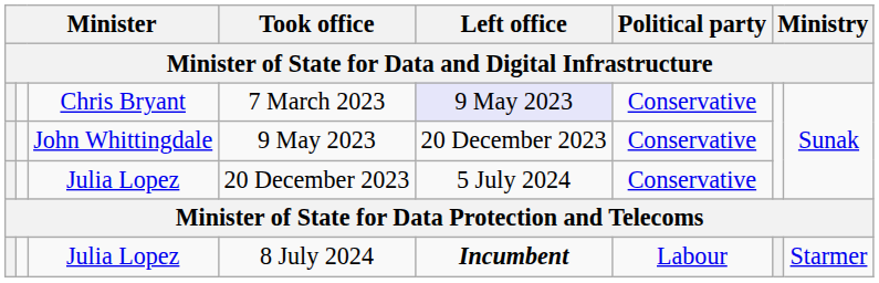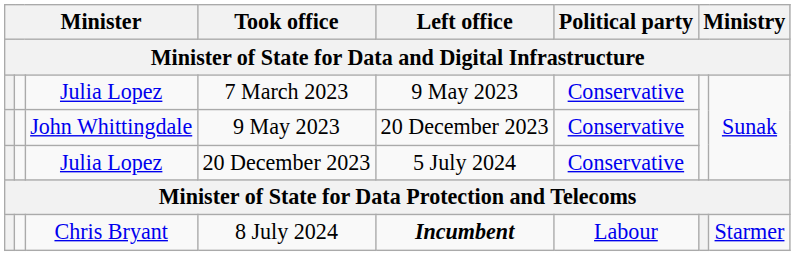7 March 2023 | column 3: Chris Bryant -> Julia Lopez
7 March 2023 | Left office: lavender background -> no background
8 July 2024 | column 3: Julia Lopez -> Chris Bryant
